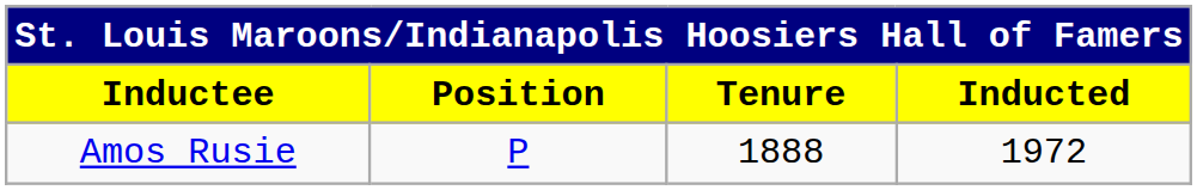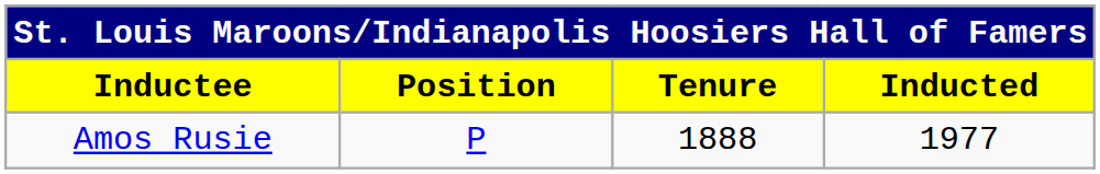Amos Rusie | Inducted: 1972 -> 1977
